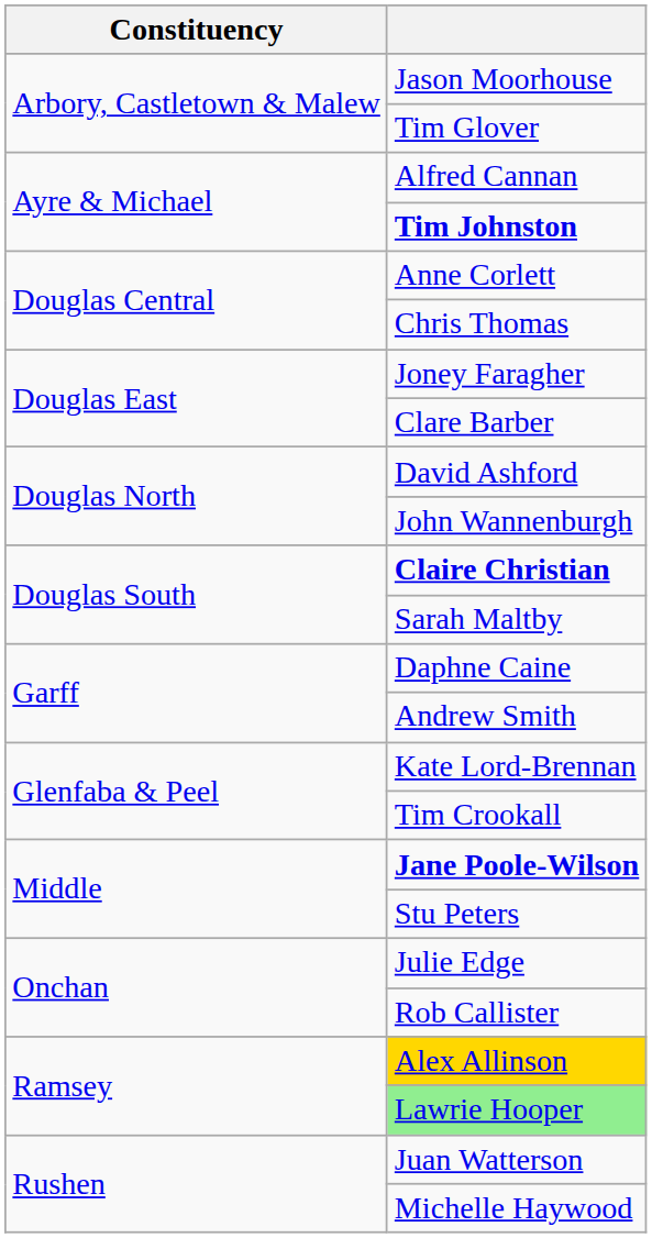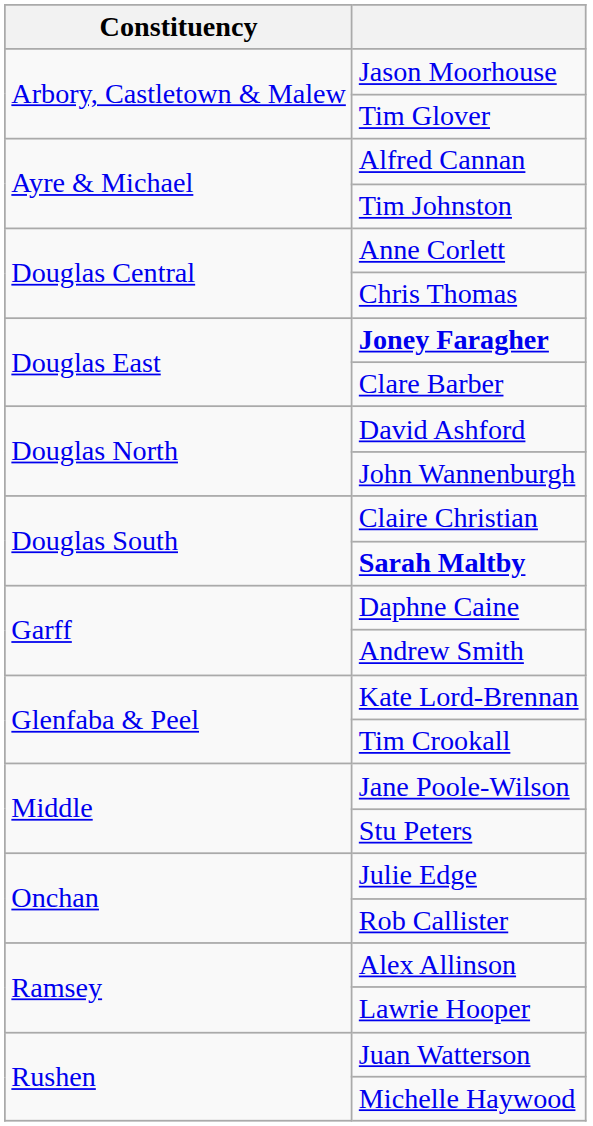Tim Johnston | column 2: bold -> normal
Joney Faragher | column 2: normal -> bold
Claire Christian | column 2: bold -> normal
Sarah Maltby | column 2: normal -> bold
Jane Poole-Wilson | column 2: bold -> normal
Alex Allinson | column 2: gold background -> no background
Lawrie Hooper | column 2: lightgreen background -> no background
